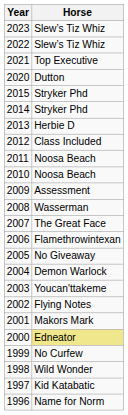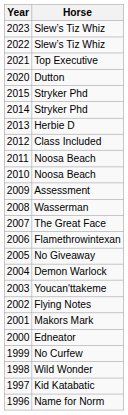2000 | Horse: khaki background -> no background
